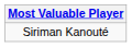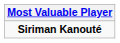row 2 | column 1: normal -> bold
